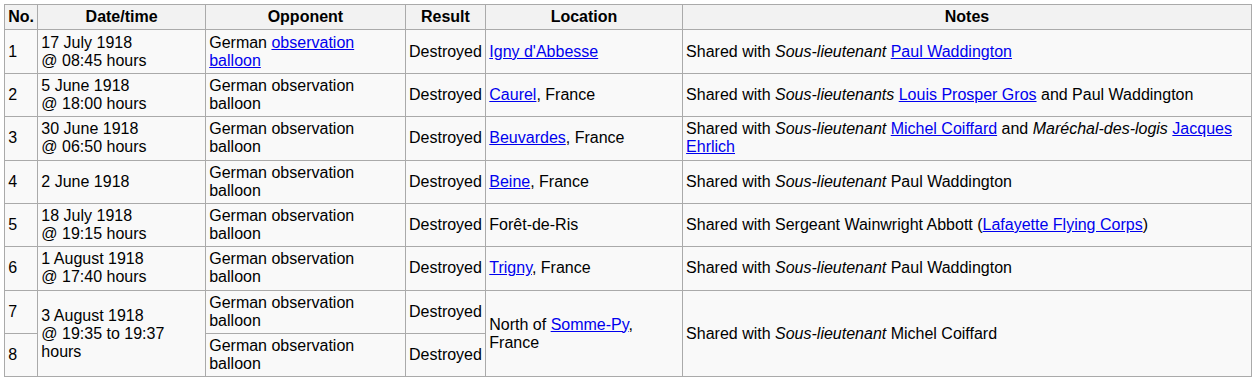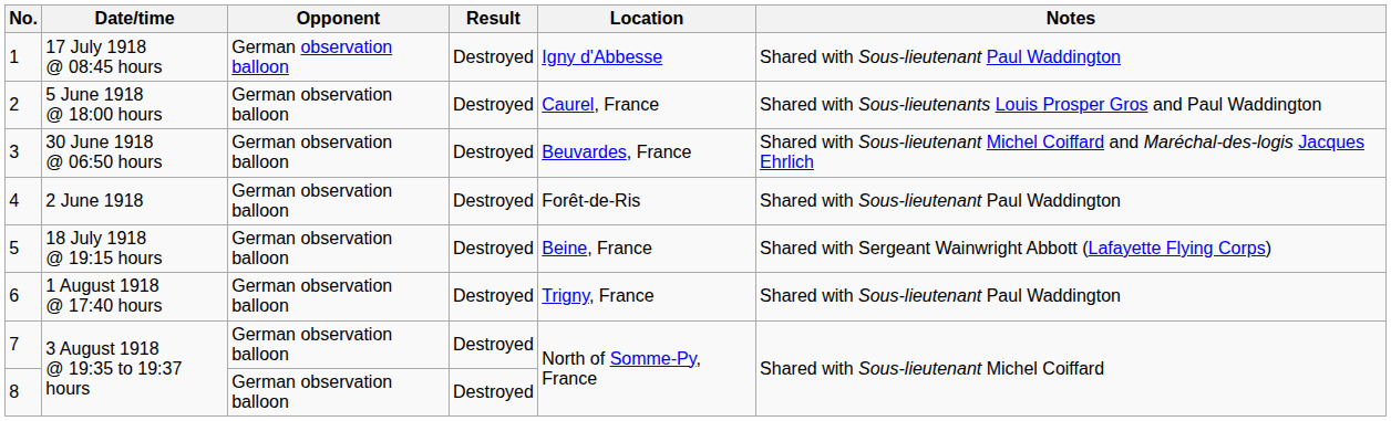4 | Location: Beine, France -> Forêt-de-Ris
5 | Location: Forêt-de-Ris -> Beine, France
